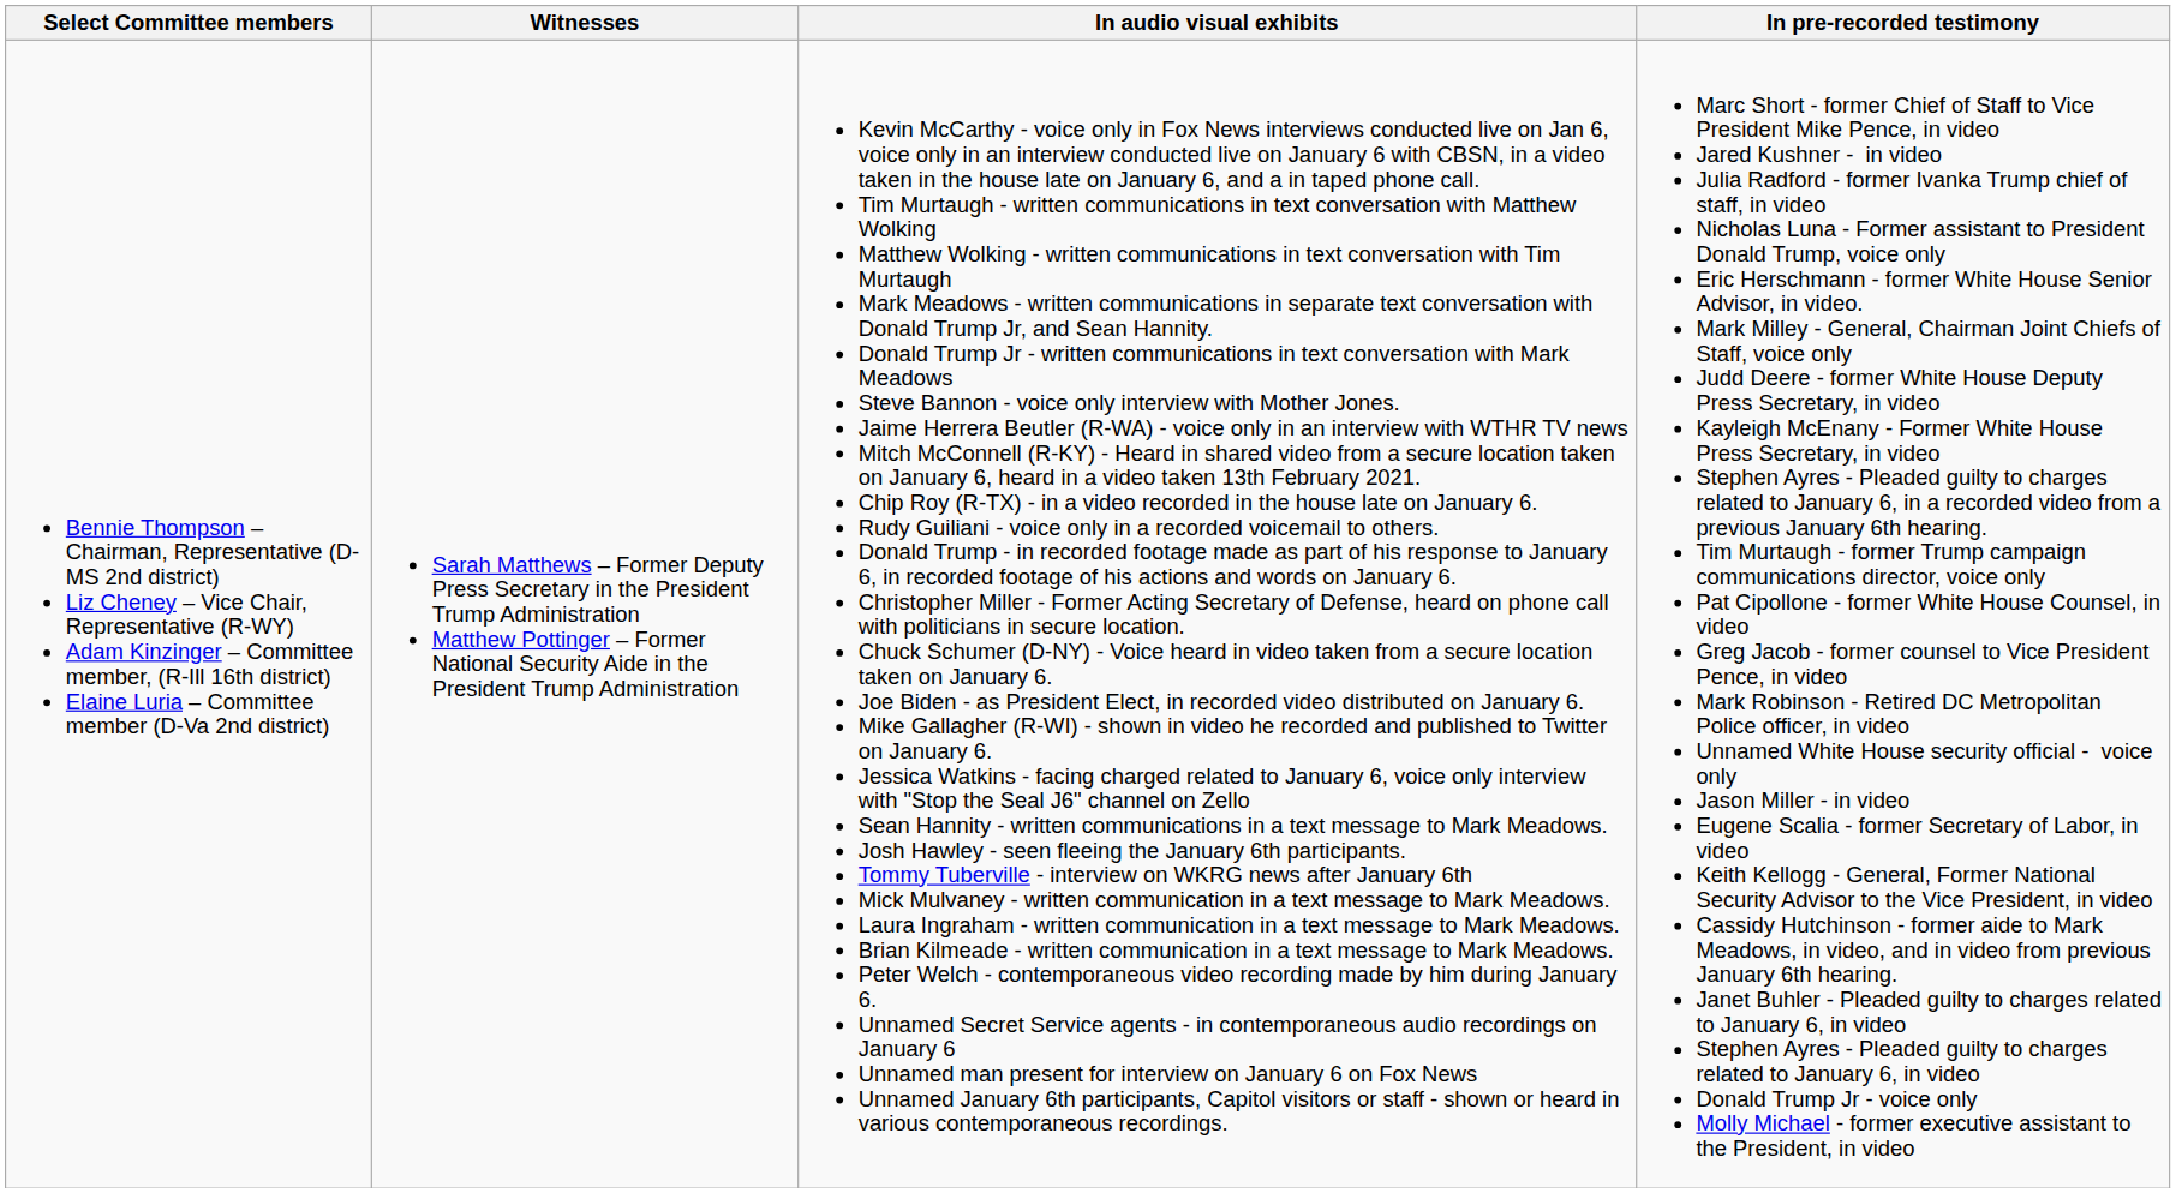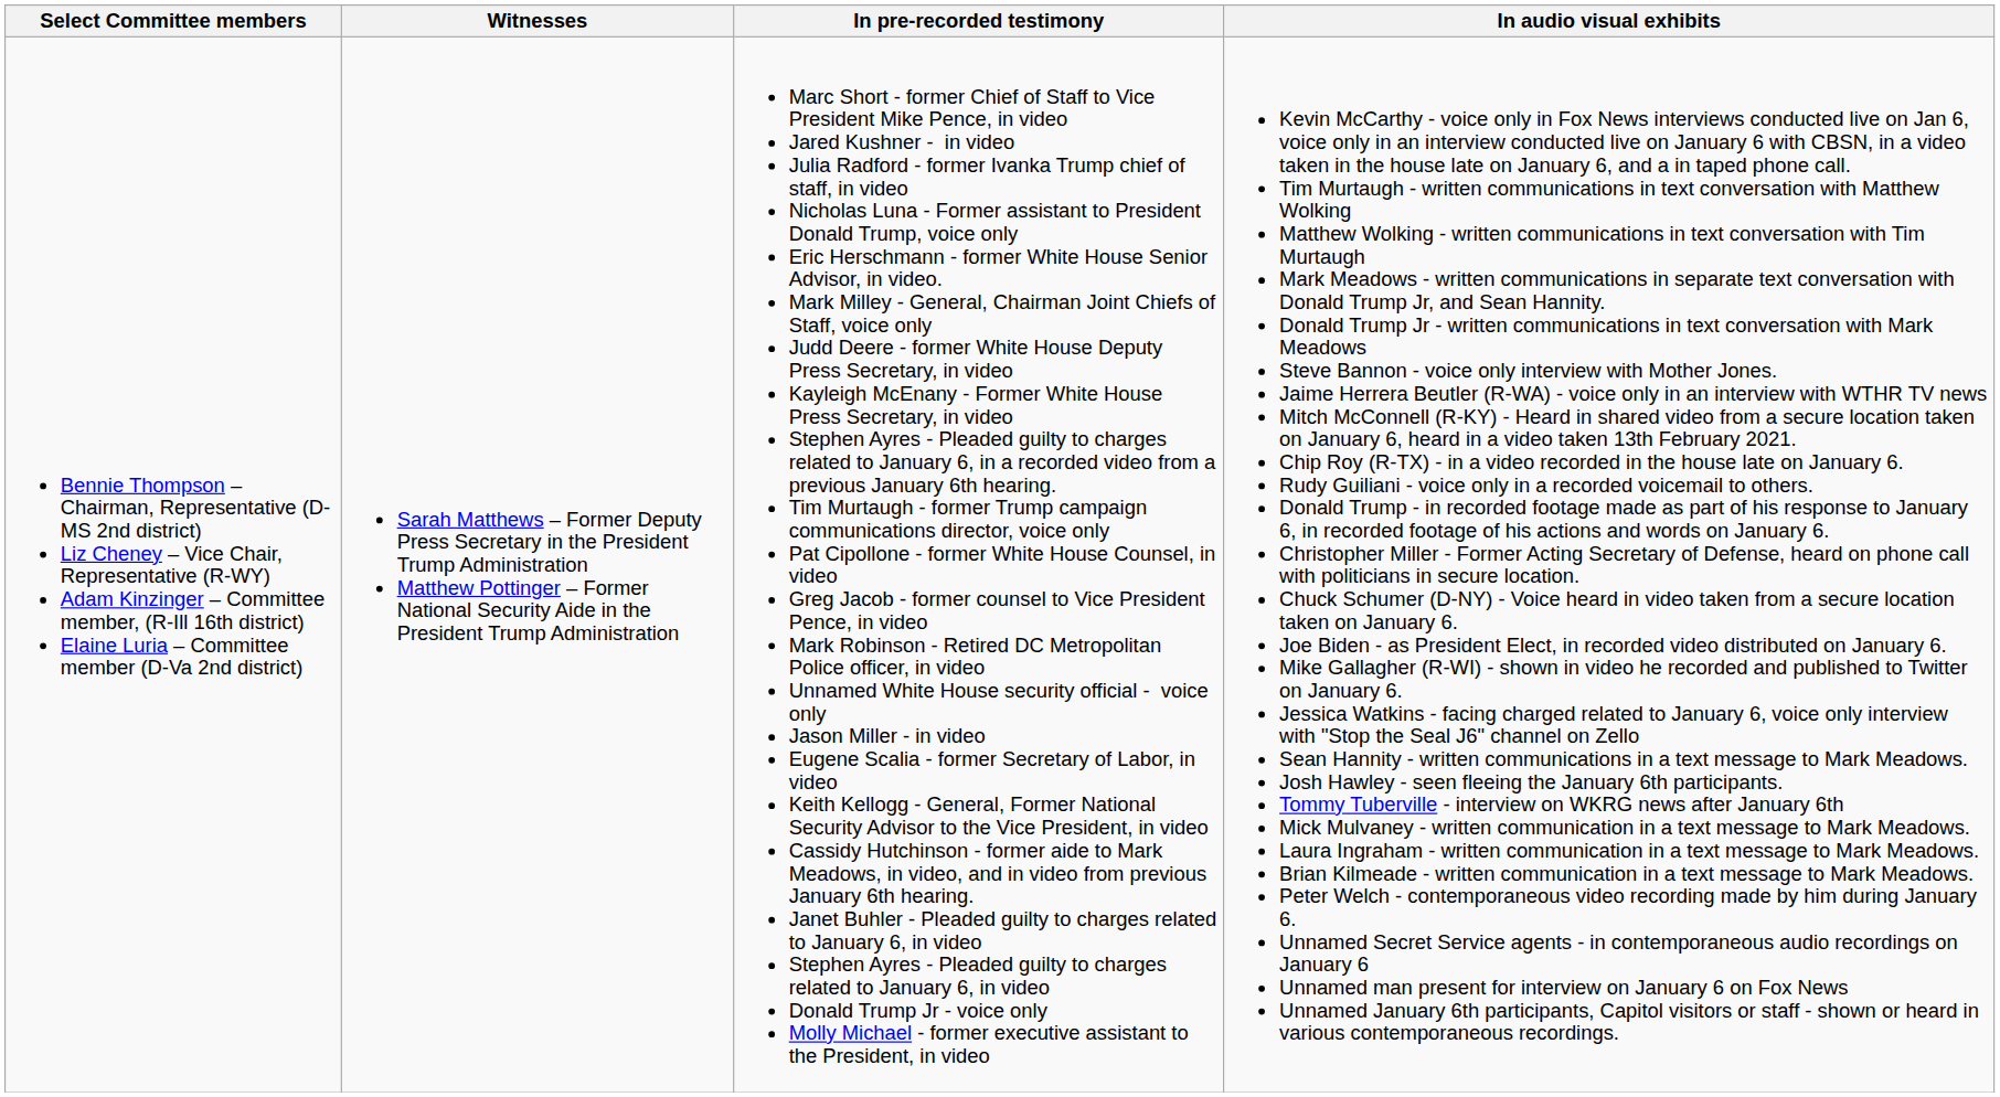columns swapped: In pre-recorded testimony <-> In audio visual exhibits
